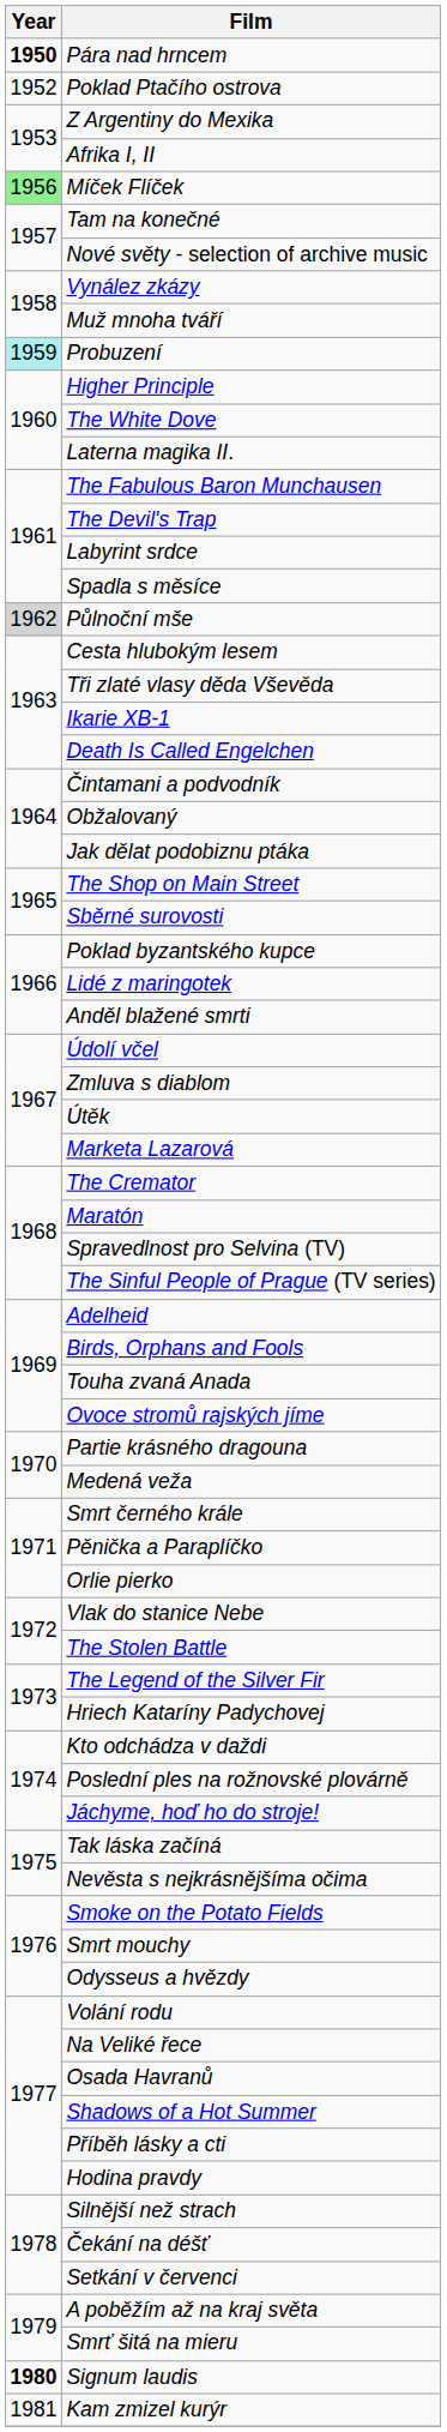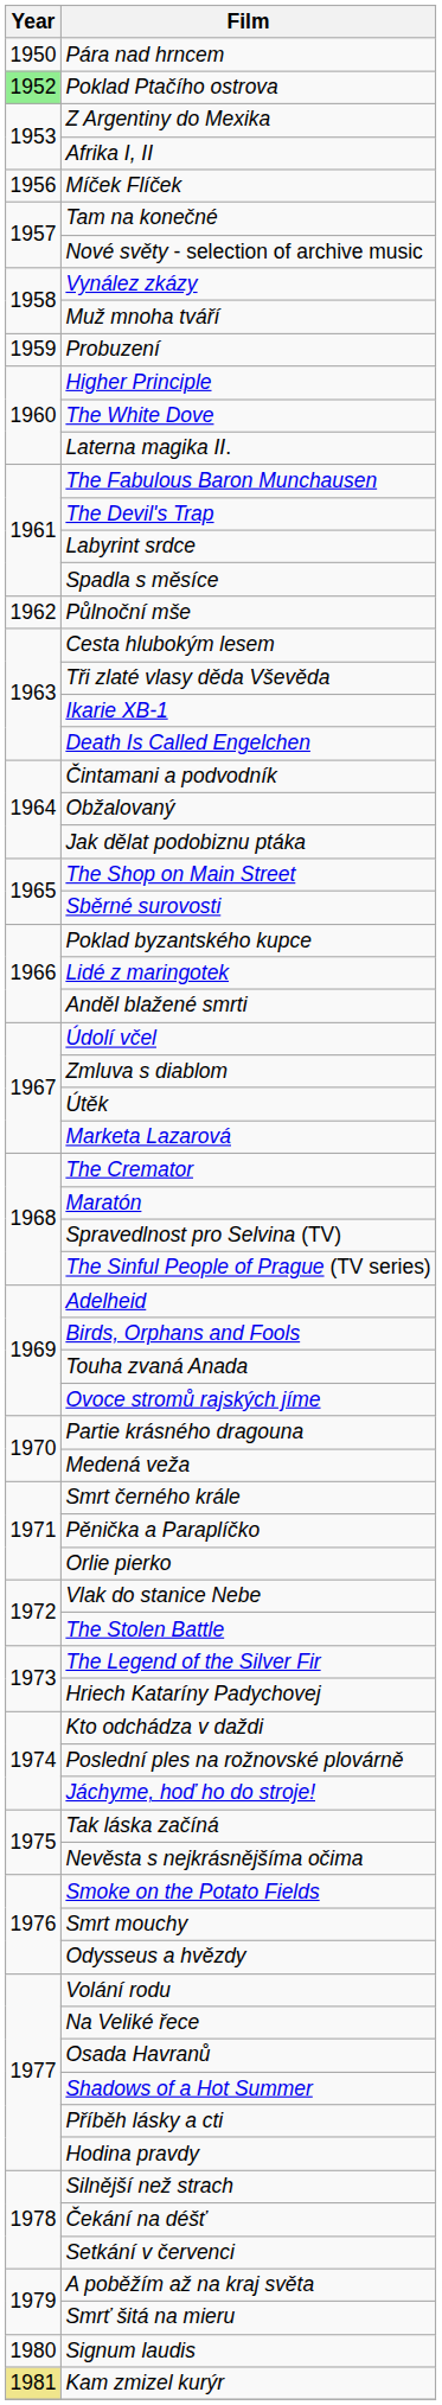Pára nad hrncem | Year: bold -> normal
Poklad Ptačího ostrova | Year: no background -> lightgreen background
Míček Flíček | Year: lightgreen background -> no background
Probuzení | Year: paleturquoise background -> no background
Půlnoční mše | Year: lightgrey background -> no background
Signum laudis | Year: bold -> normal
Kam zmizel kurýr | Year: no background -> khaki background
